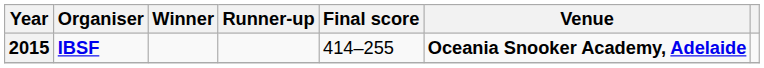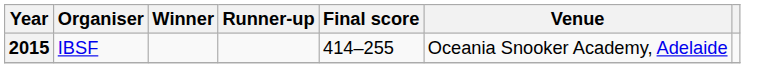2015 | Organiser: bold -> normal
2015 | Venue: bold -> normal
